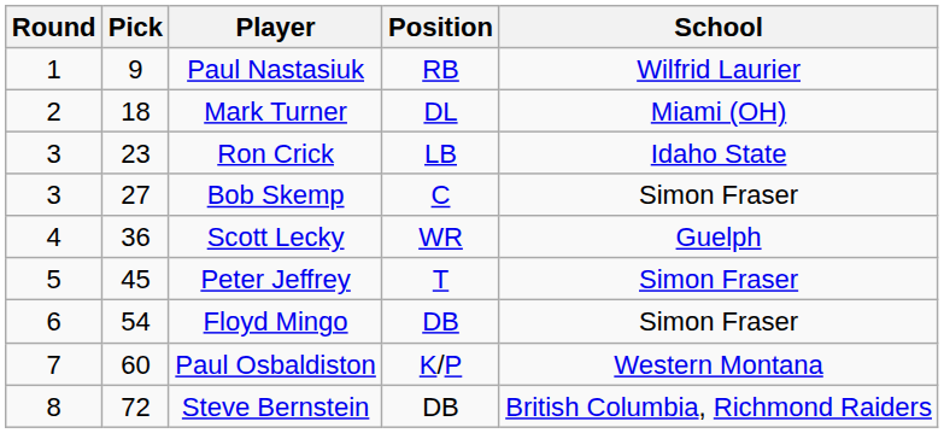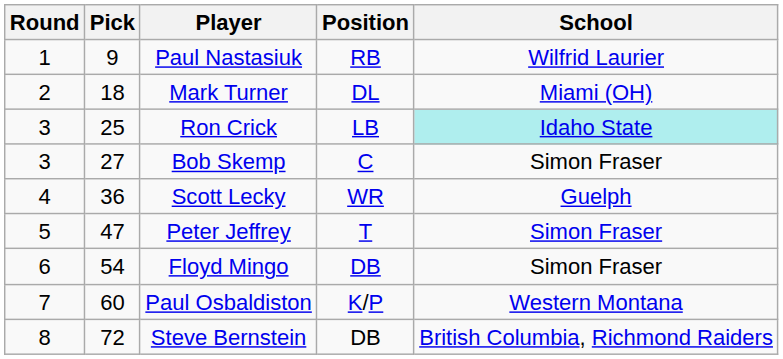Ron Crick | Pick: 23 -> 25
Ron Crick | School: no background -> paleturquoise background
Peter Jeffrey | Pick: 45 -> 47
